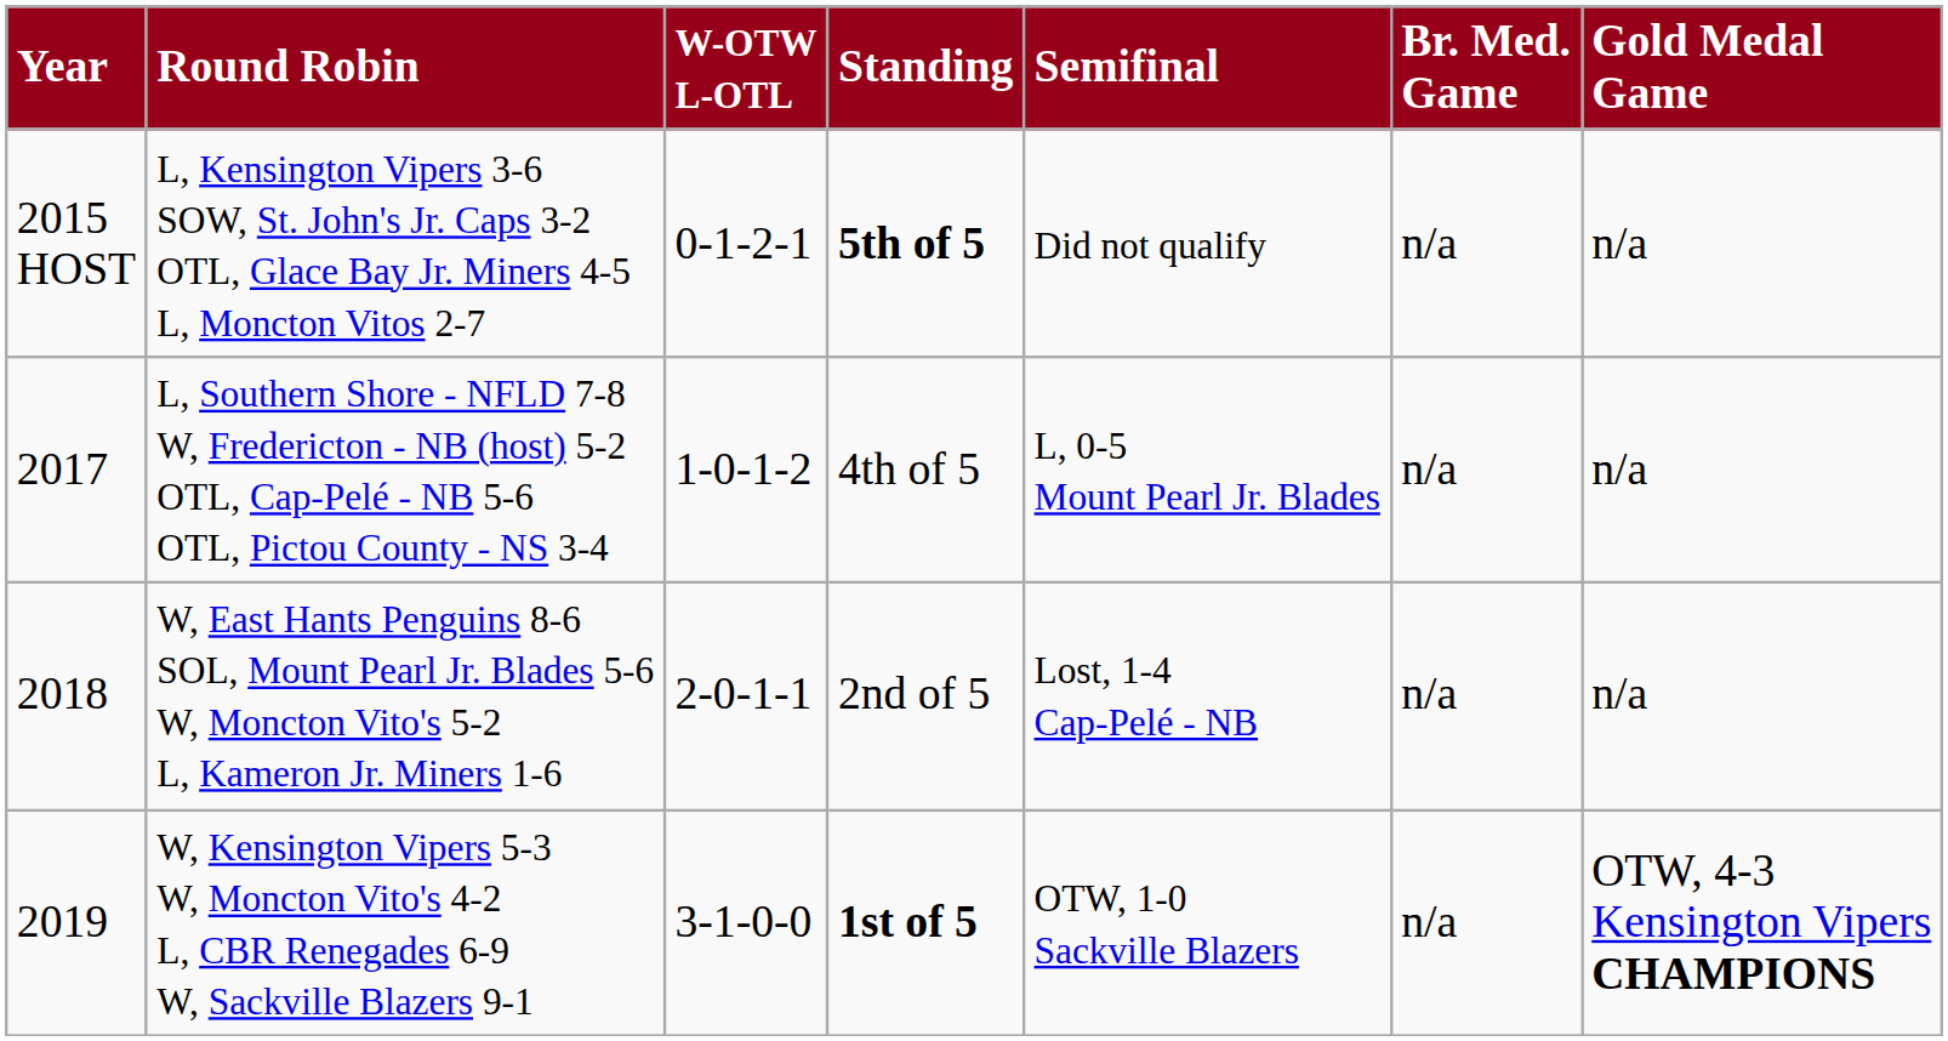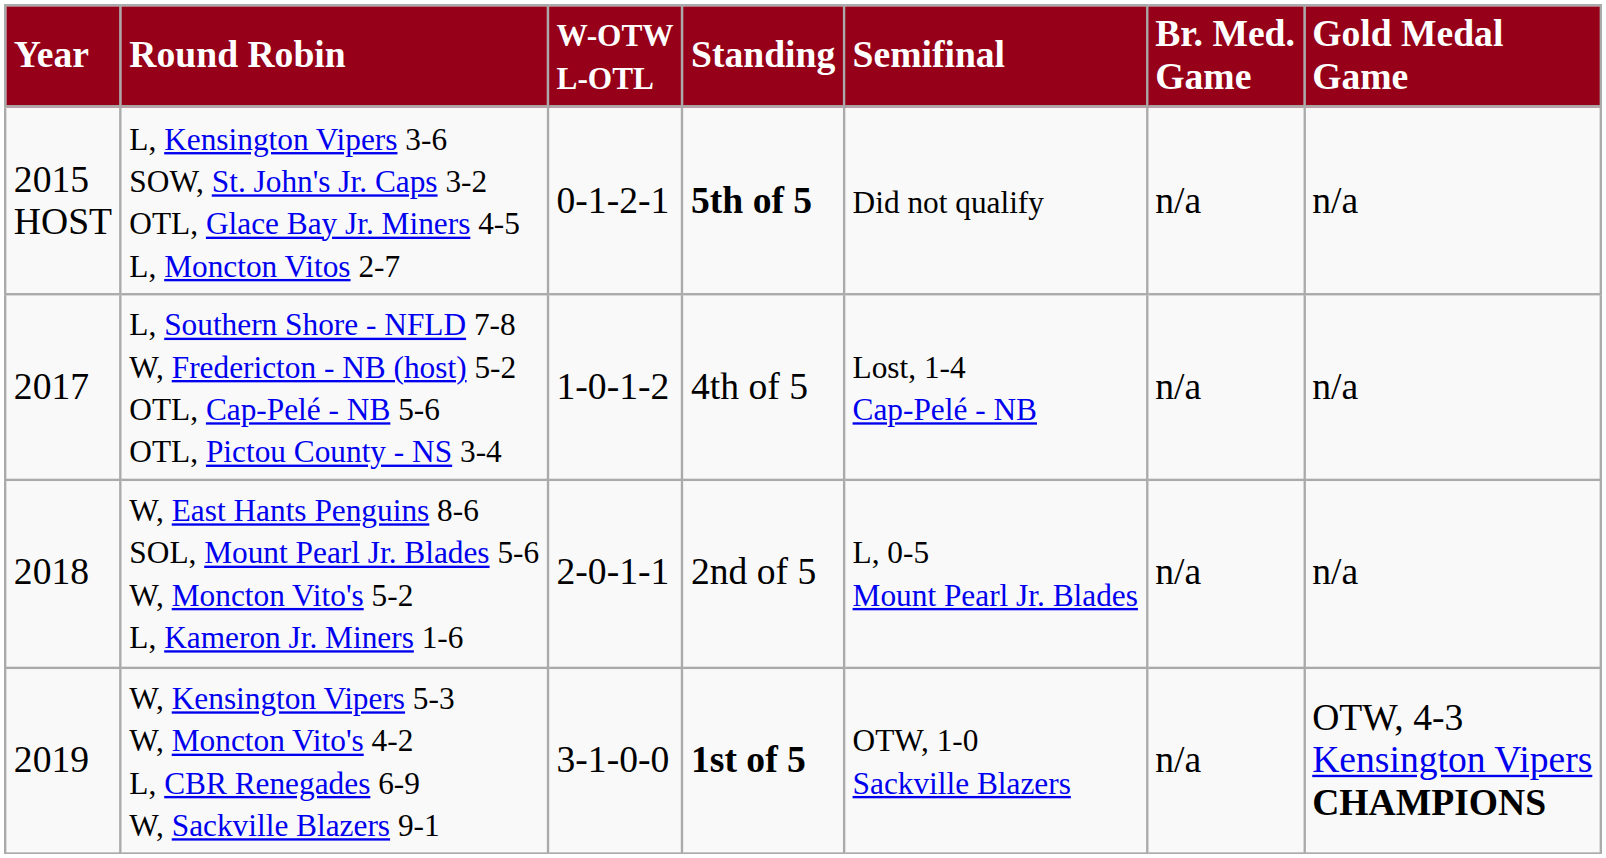row 3 | column 5: L, 0-5 Mount Pearl Jr. Blades -> Lost, 1-4 Cap-Pelé - NB
row 4 | column 5: Lost, 1-4 Cap-Pelé - NB -> L, 0-5 Mount Pearl Jr. Blades
